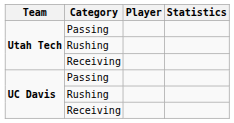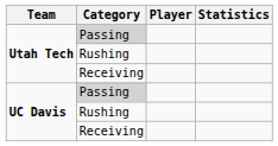Utah Tech / Passing | Category: no background -> lightgrey background
UC Davis / Passing | Category: no background -> lightgrey background
